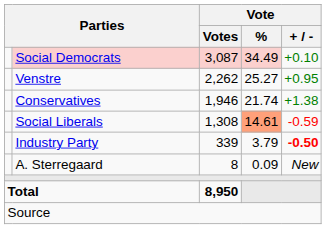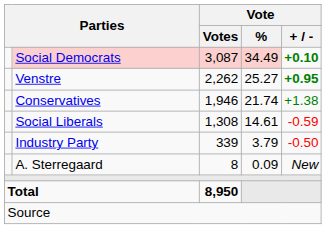Social Democrats | Vote / + / -: normal -> bold
Venstre | Vote / + / -: normal -> bold
Social Liberals | Vote / %: lightsalmon background -> no background
Industry Party | Vote / + / -: bold -> normal
